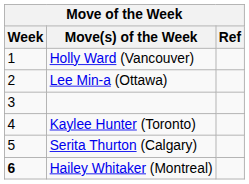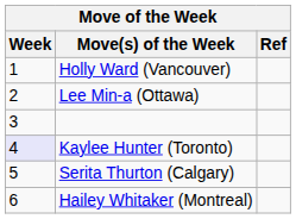Kaylee Hunter (Toronto) | Week: no background -> lavender background
Hailey Whitaker (Montreal) | Week: bold -> normal
